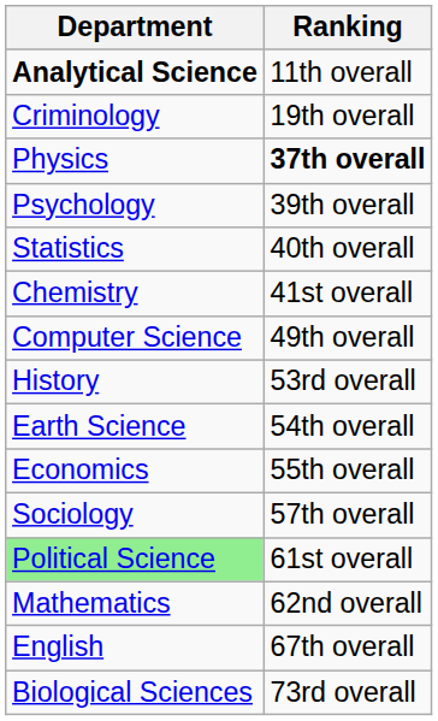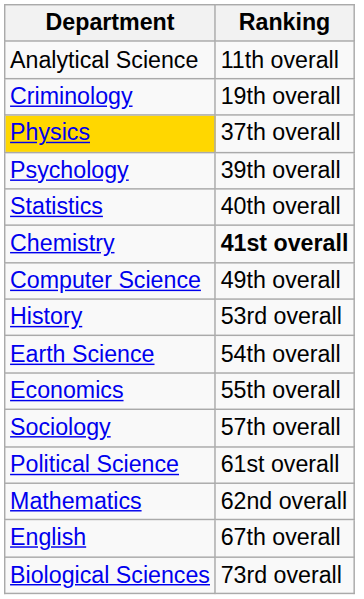row 2 | Department: bold -> normal
row 4 | Department: no background -> gold background
row 4 | Ranking: bold -> normal
row 7 | Ranking: normal -> bold
row 13 | Department: lightgreen background -> no background
